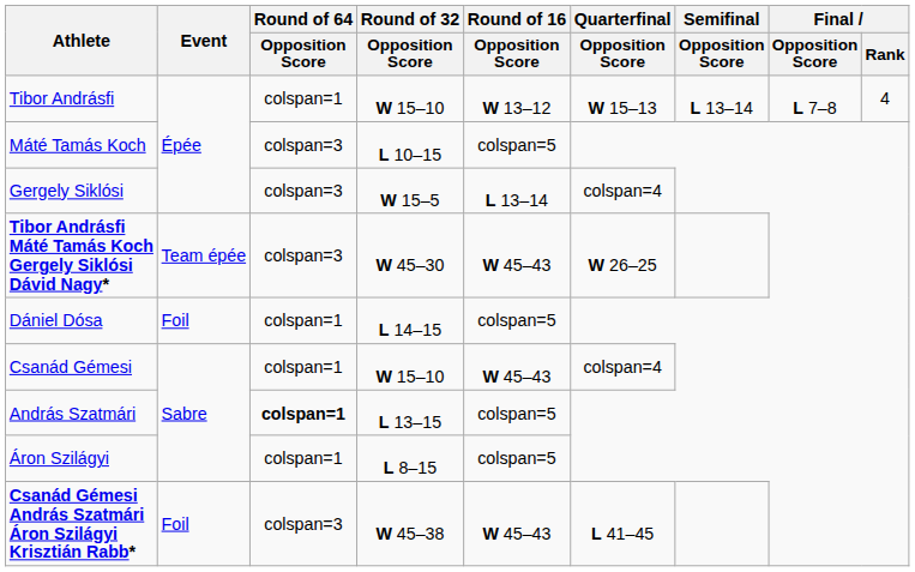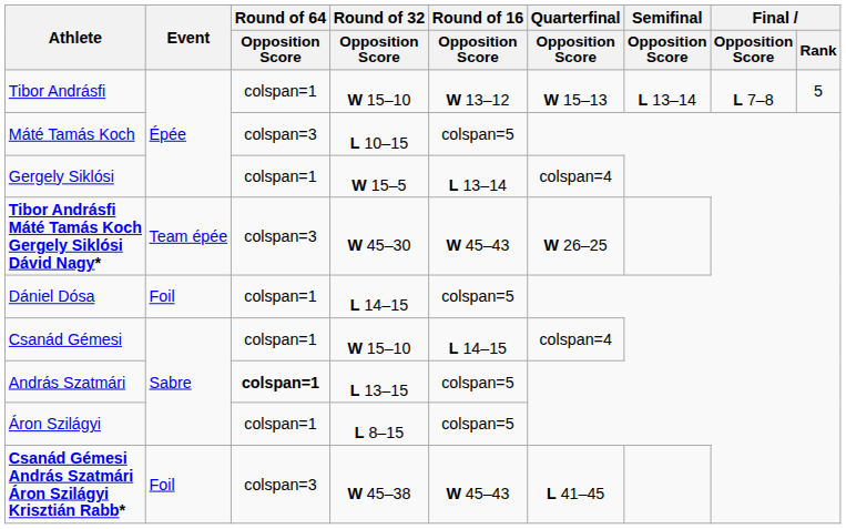Tibor Andrásfi | Final / Rank: 4 -> 5
Gergely Siklósi | Round of 64 / Opposition Score: colspan=3 -> colspan=1
Csanád Gémesi | Round of 16 / Opposition Score: W 45–43 -> L 14–15
